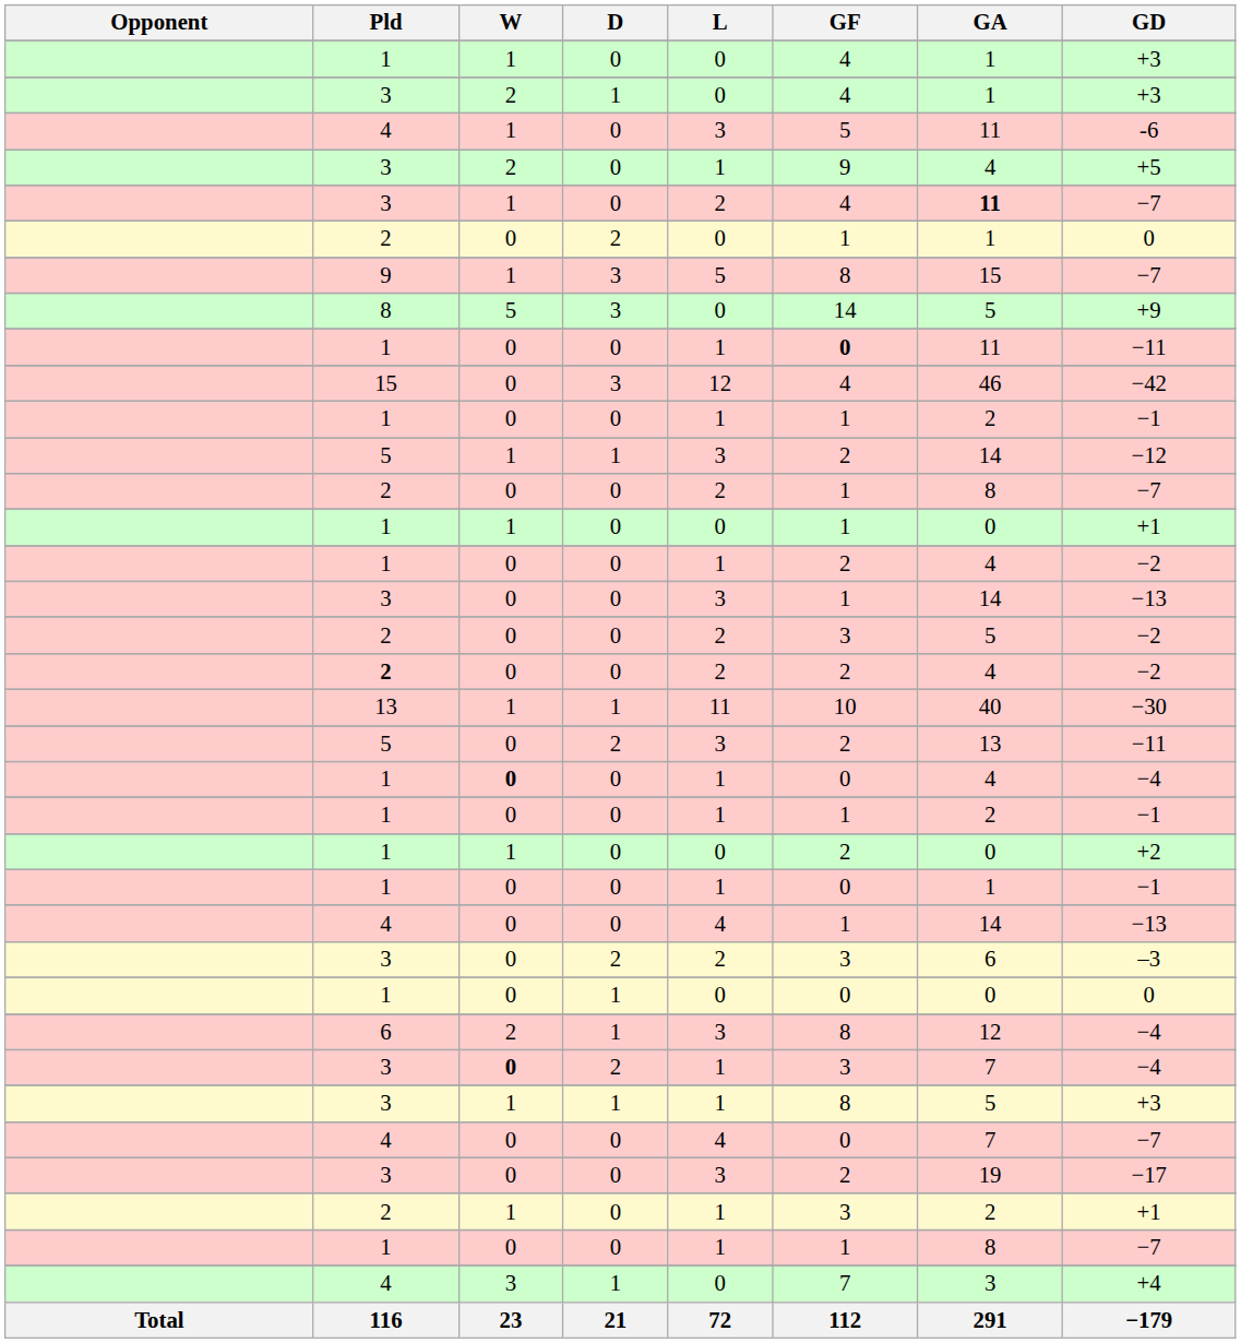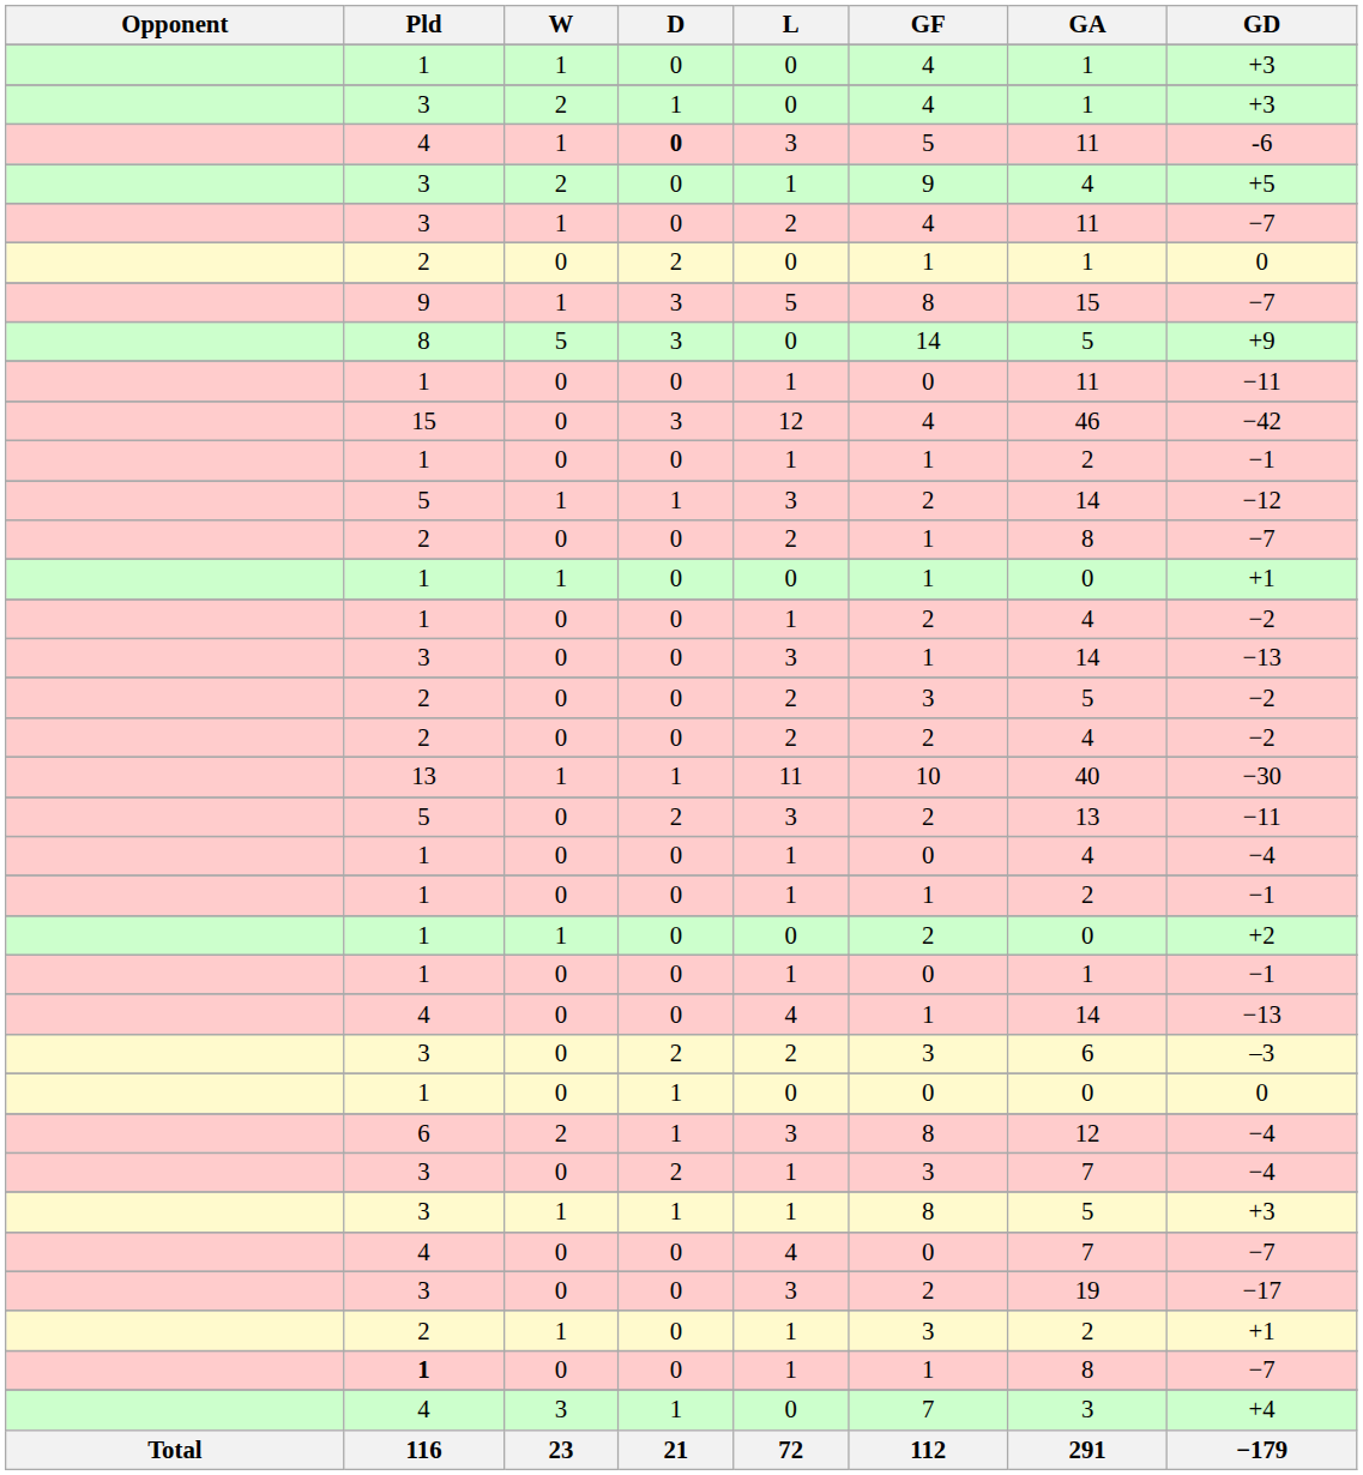row 4 | D: normal -> bold
row 6 | GA: bold -> normal
row 10 | GF: bold -> normal
row 19 | Pld: bold -> normal
row 22 | W: bold -> normal
row 30 | W: bold -> normal
row 35 | Pld: normal -> bold
